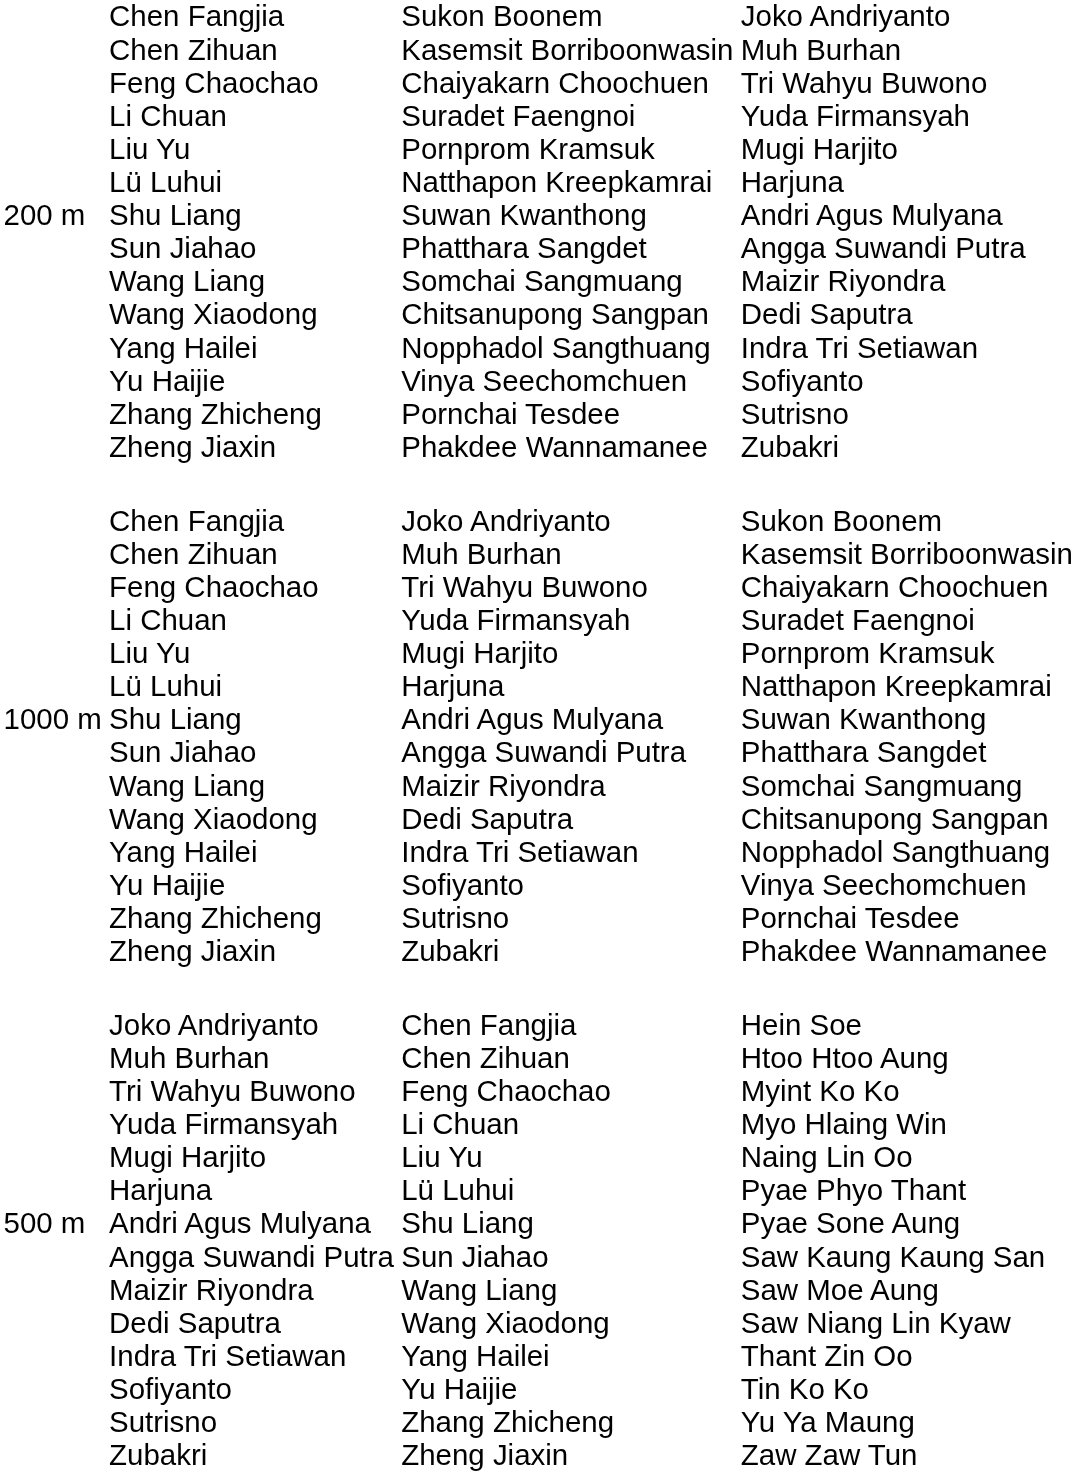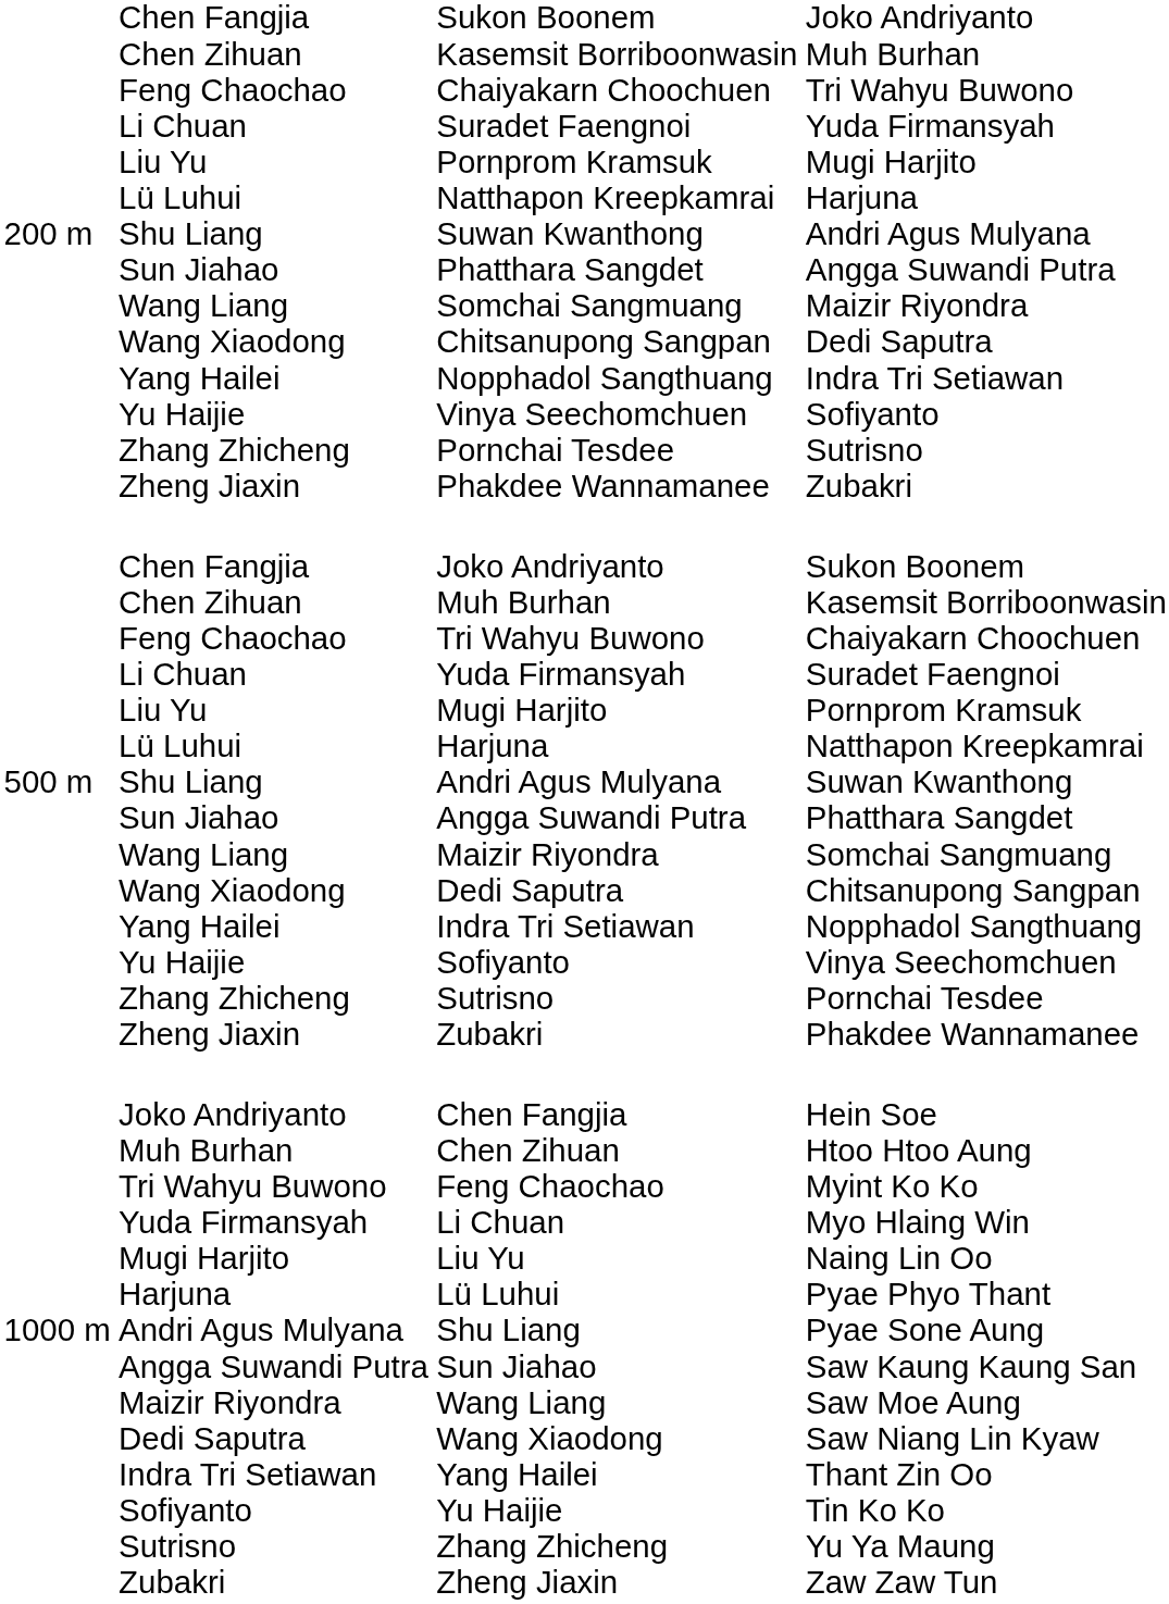row 2 | column 1: 1000 m -> 500 m
row 3 | column 1: 500 m -> 1000 m
